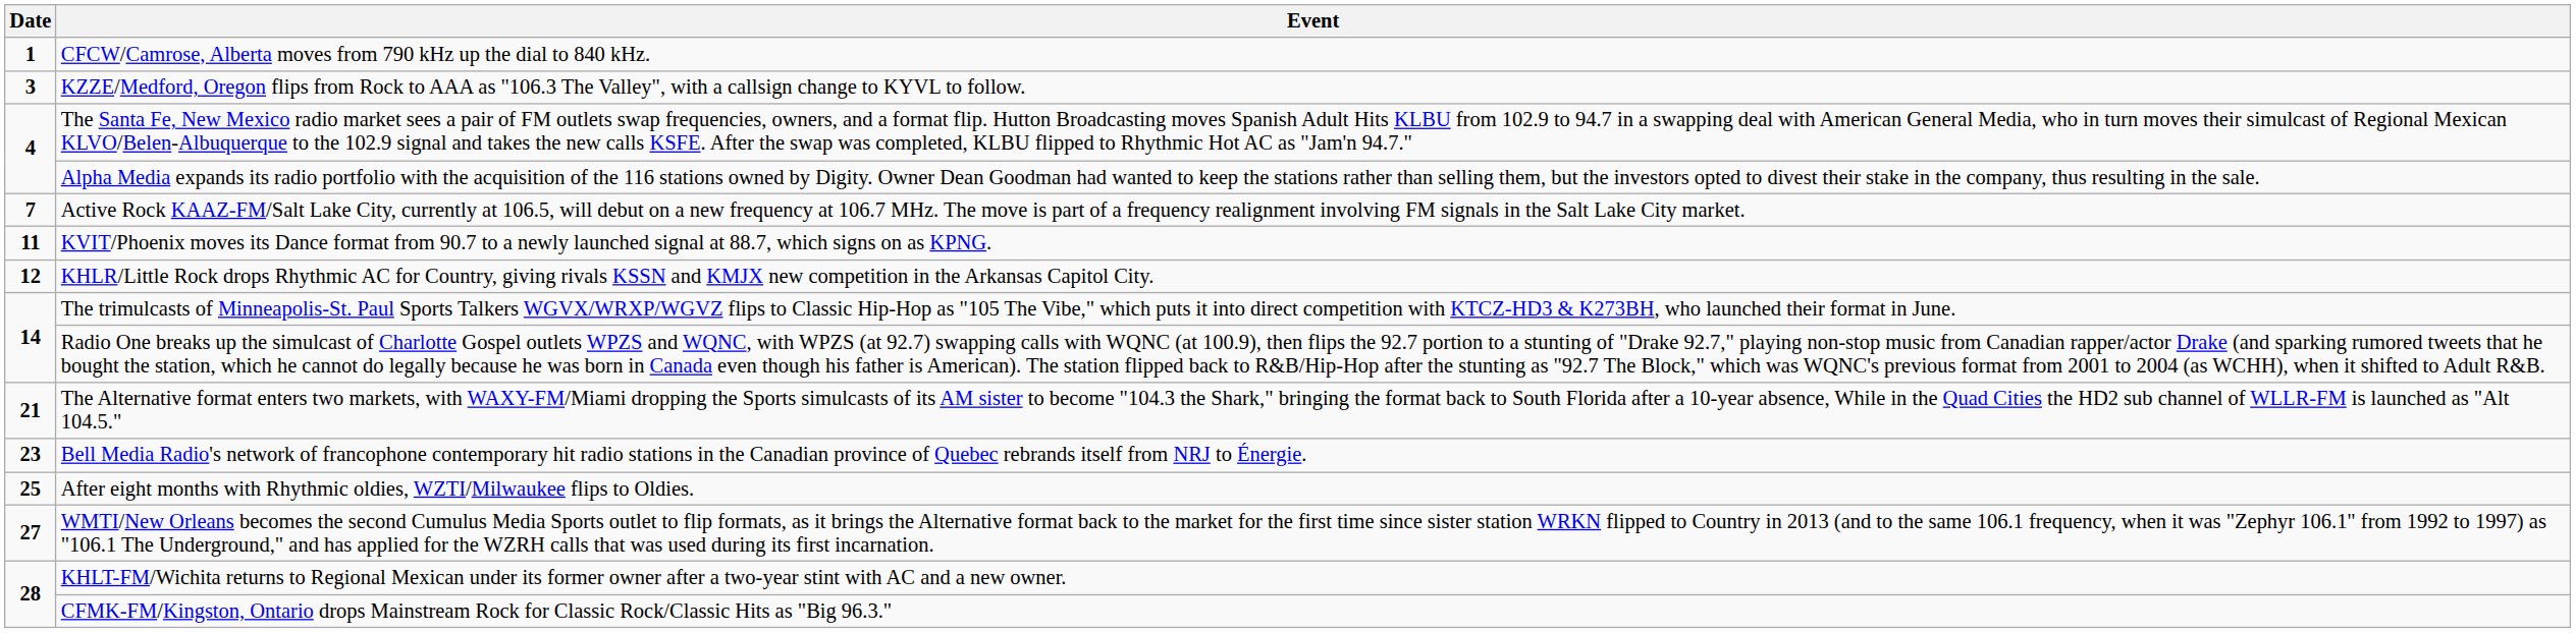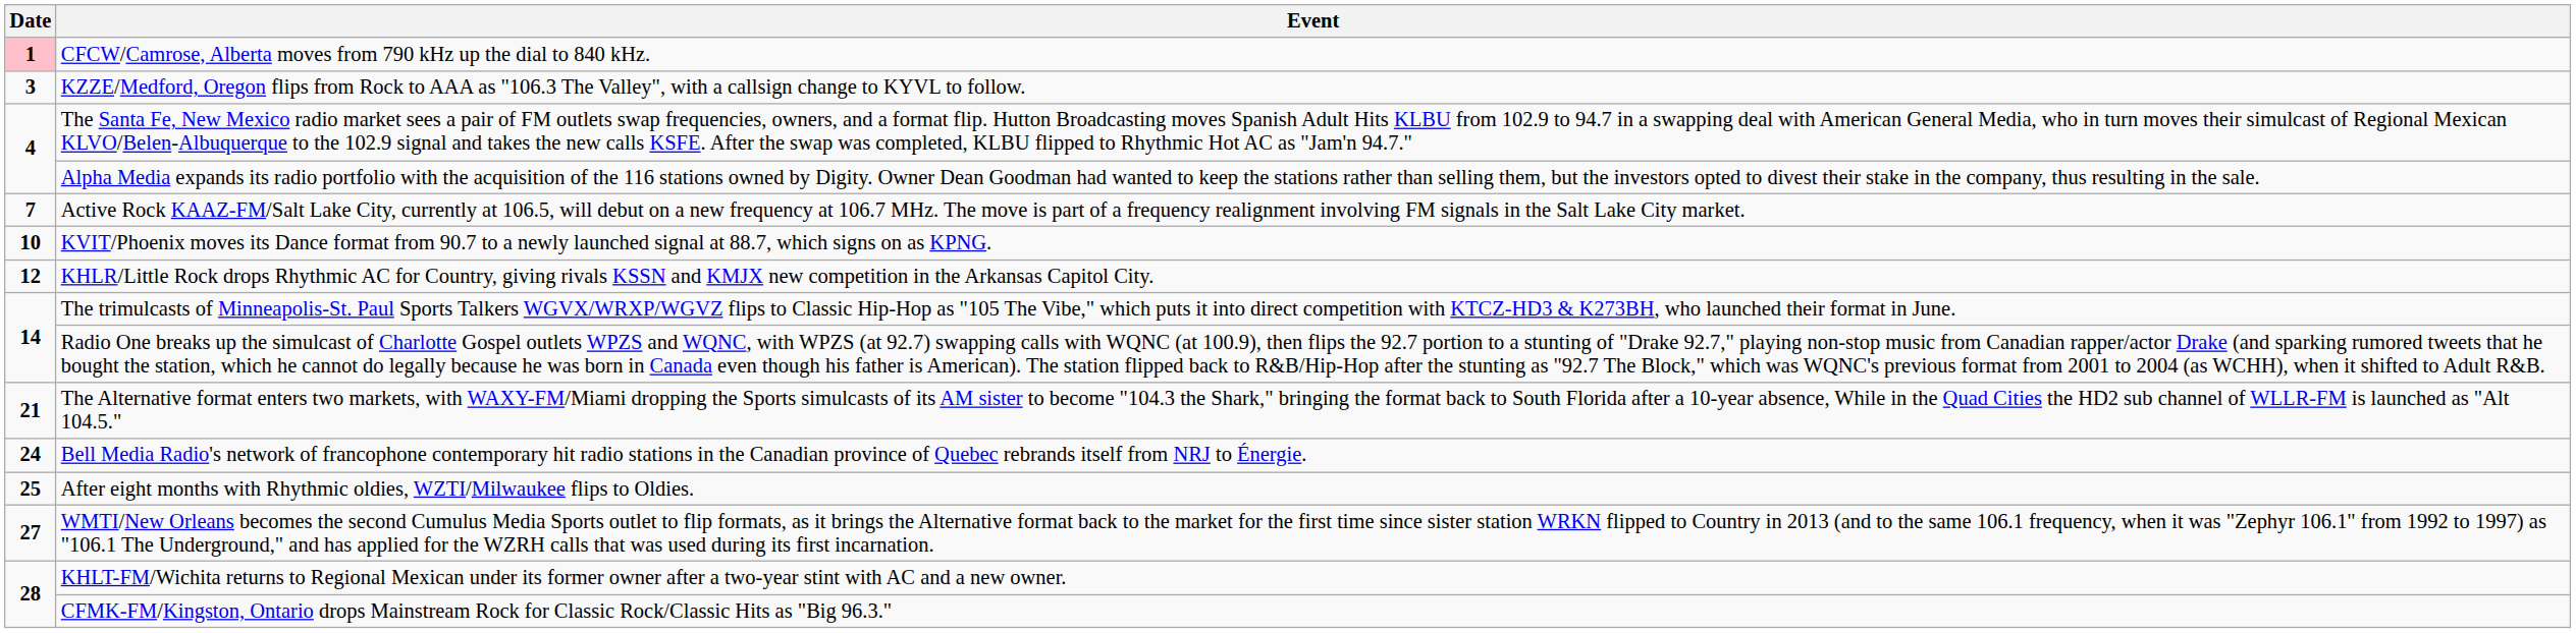row 2 | Date: no background -> pink background
row 7 | Date: 11 -> 10
row 12 | Date: 23 -> 24
